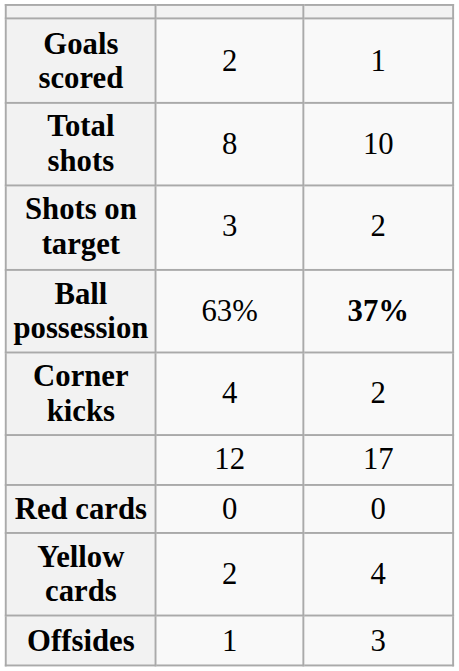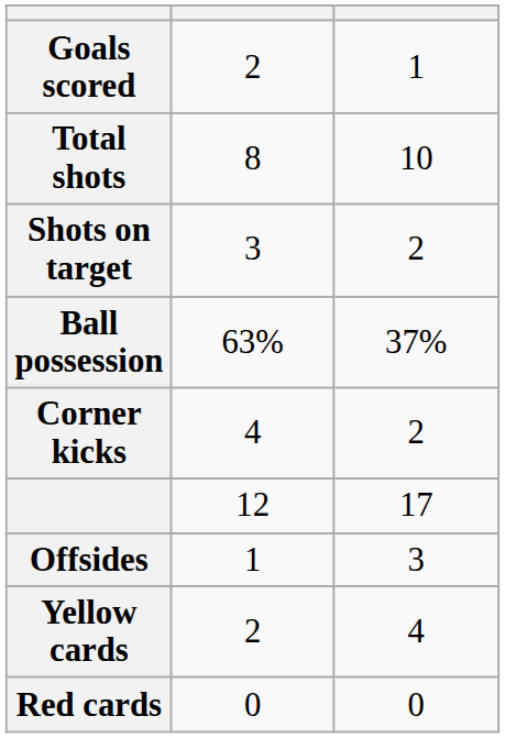Ball possession | column 3: bold -> normal
rows swapped: Offsides <-> Red cards
